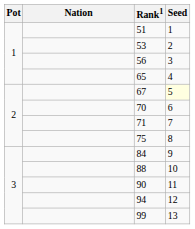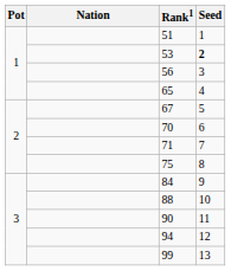53 | Seed: normal -> bold
67 | Seed: lightyellow background -> no background
